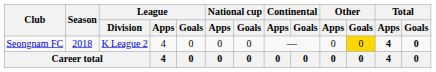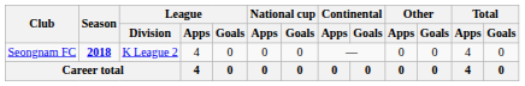Seongnam FC | Season: normal -> bold
Seongnam FC | Other / Goals: gold background -> no background
Seongnam FC | Total / Apps: bold -> normal
Seongnam FC | Total / Goals: bold -> normal
